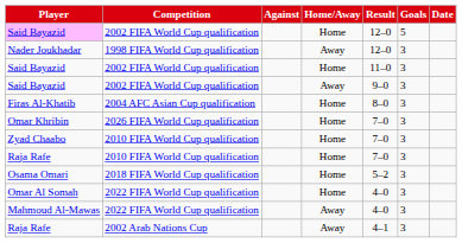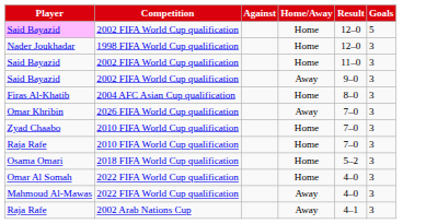- column: Date
Nader Joukhadar | Home/Away: Away -> Home
Omar Khribin | Home/Away: Home -> Away
